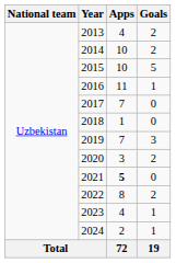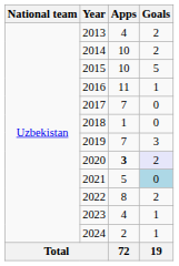2020 | Apps: normal -> bold
2020 | Goals: no background -> lavender background
2021 | Apps: bold -> normal
2021 | Goals: no background -> lightblue background
